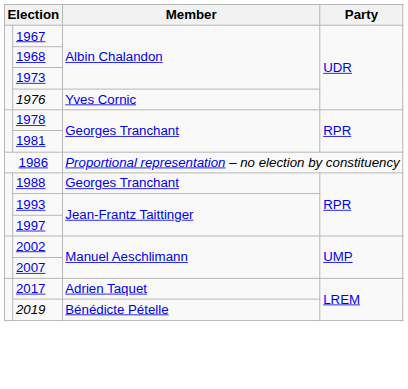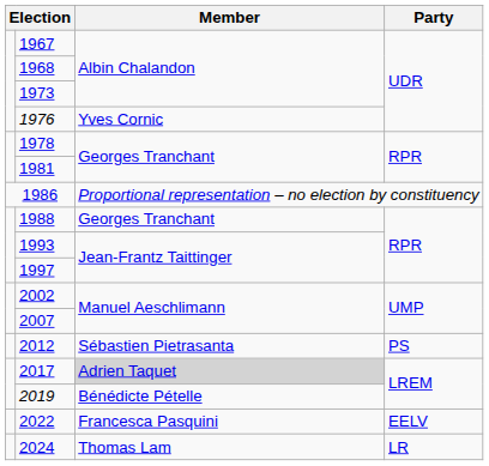+ row: 2012 | Sébastien Pietrasanta | PS
2017 | Member: no background -> lightgrey background
+ row: 2022 | Francesca Pasquini | EELV
+ row: 2024 | Thomas Lam | LR
